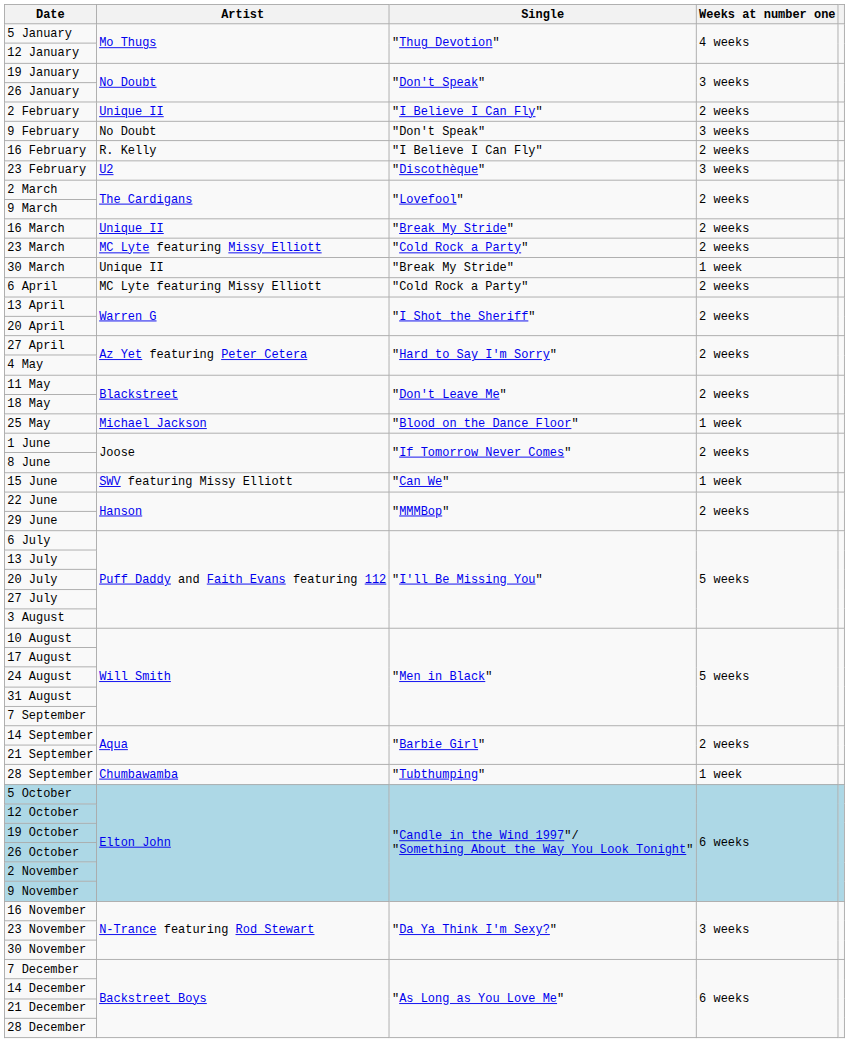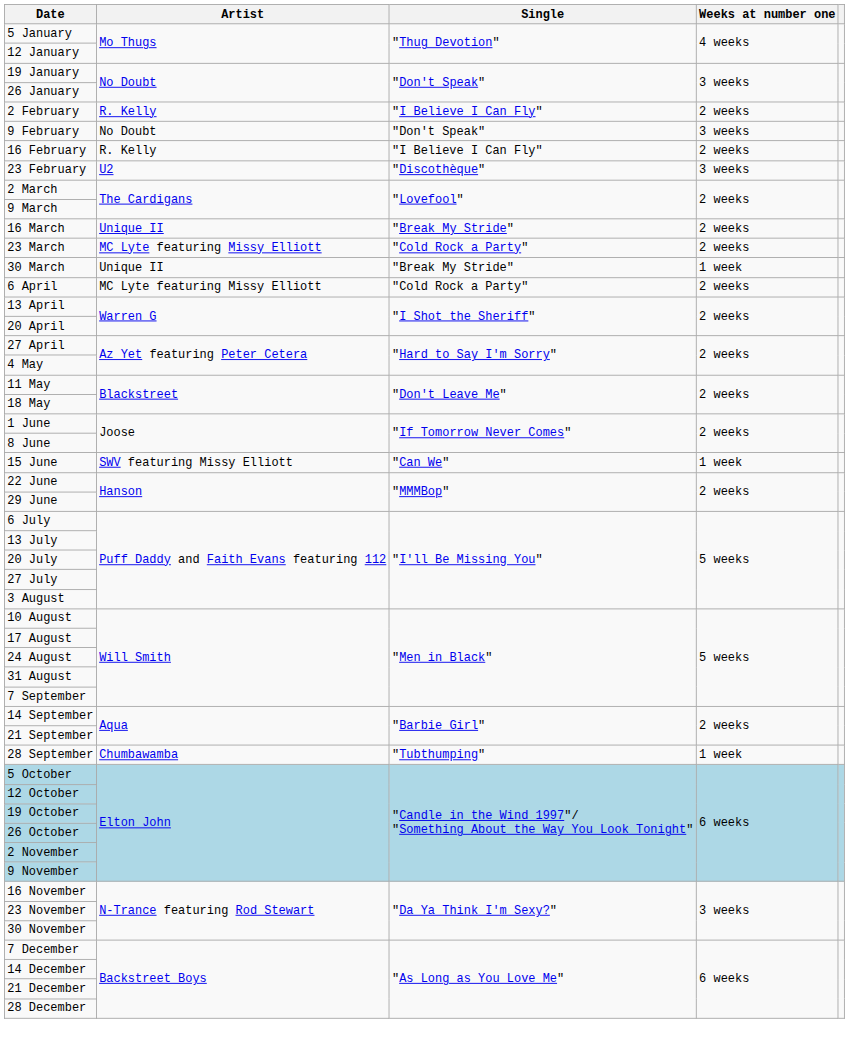2 February | Artist: Unique II -> R. Kelly
- row: 25 May | Michael Jackson | "Blood on the Dance Floor" | 1 week
